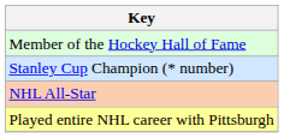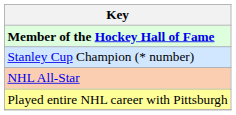row 2 | column 1: normal -> bold
